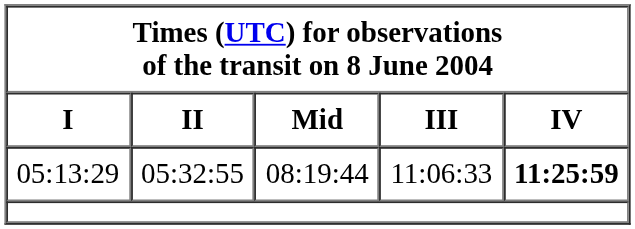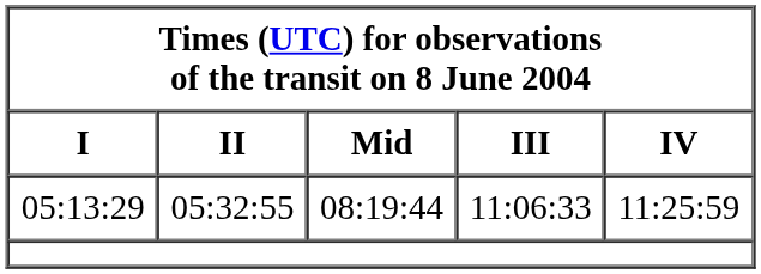05:13:29 | IV: bold -> normal
